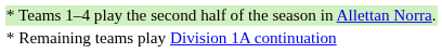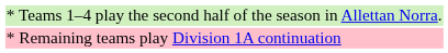row 2 | column 1: no background -> pink background
